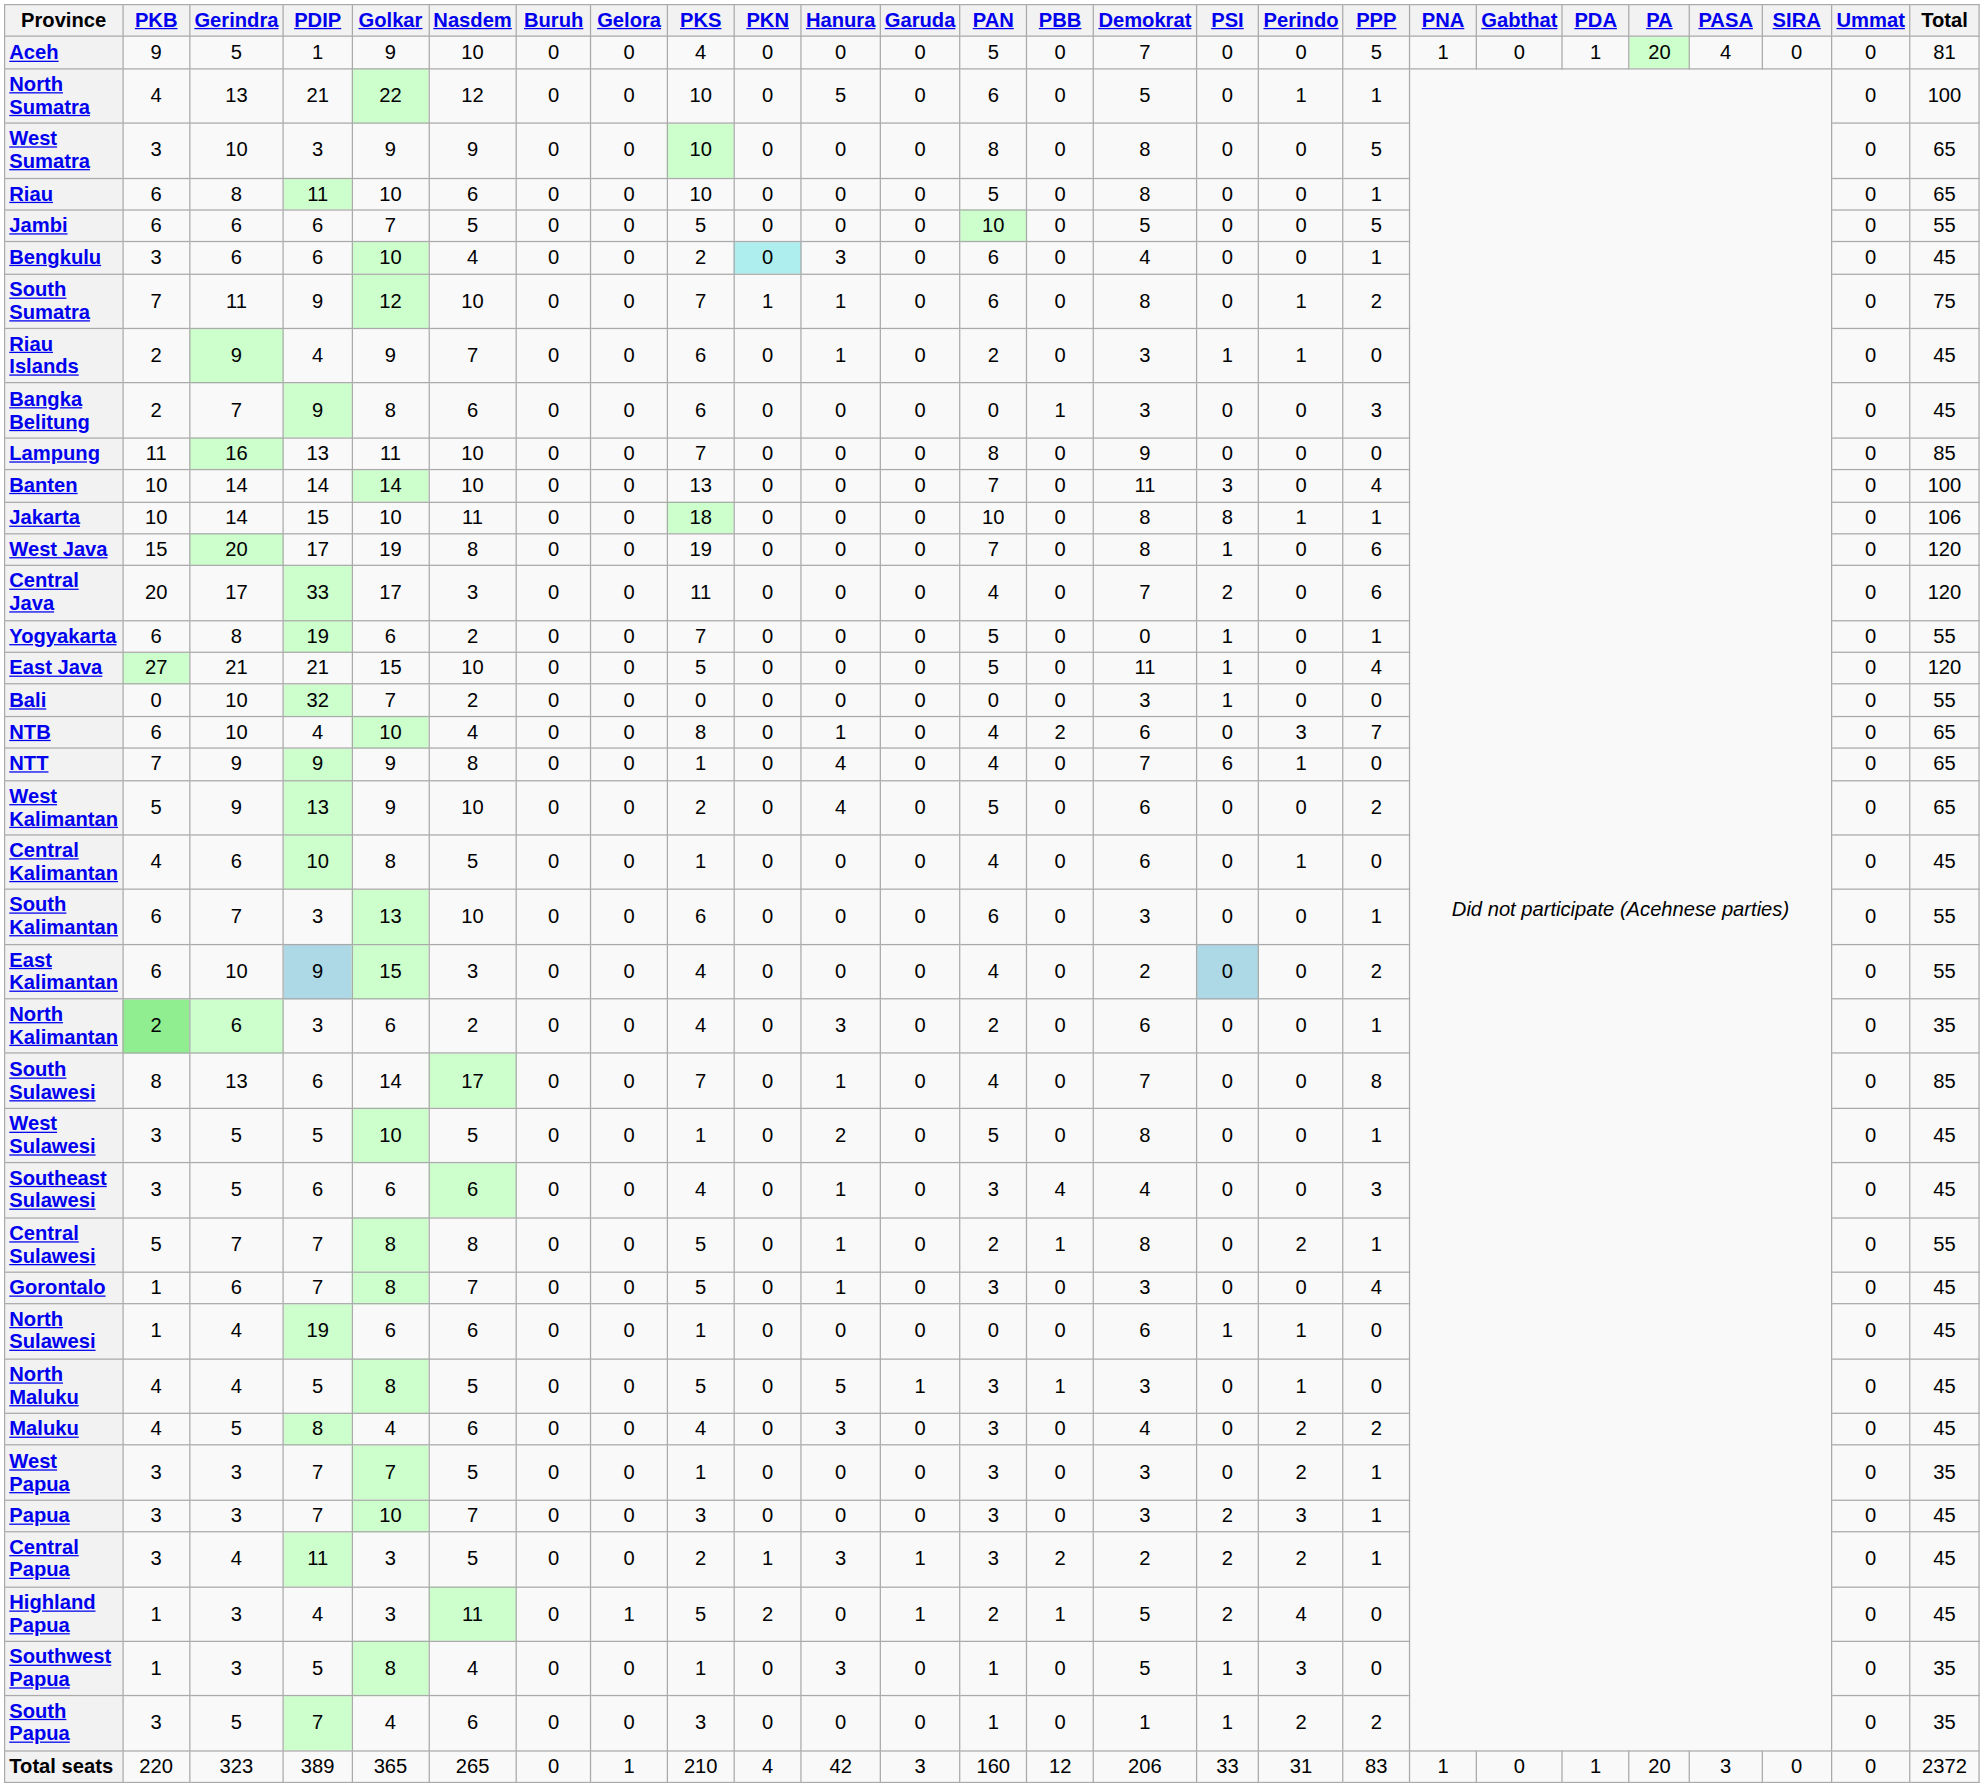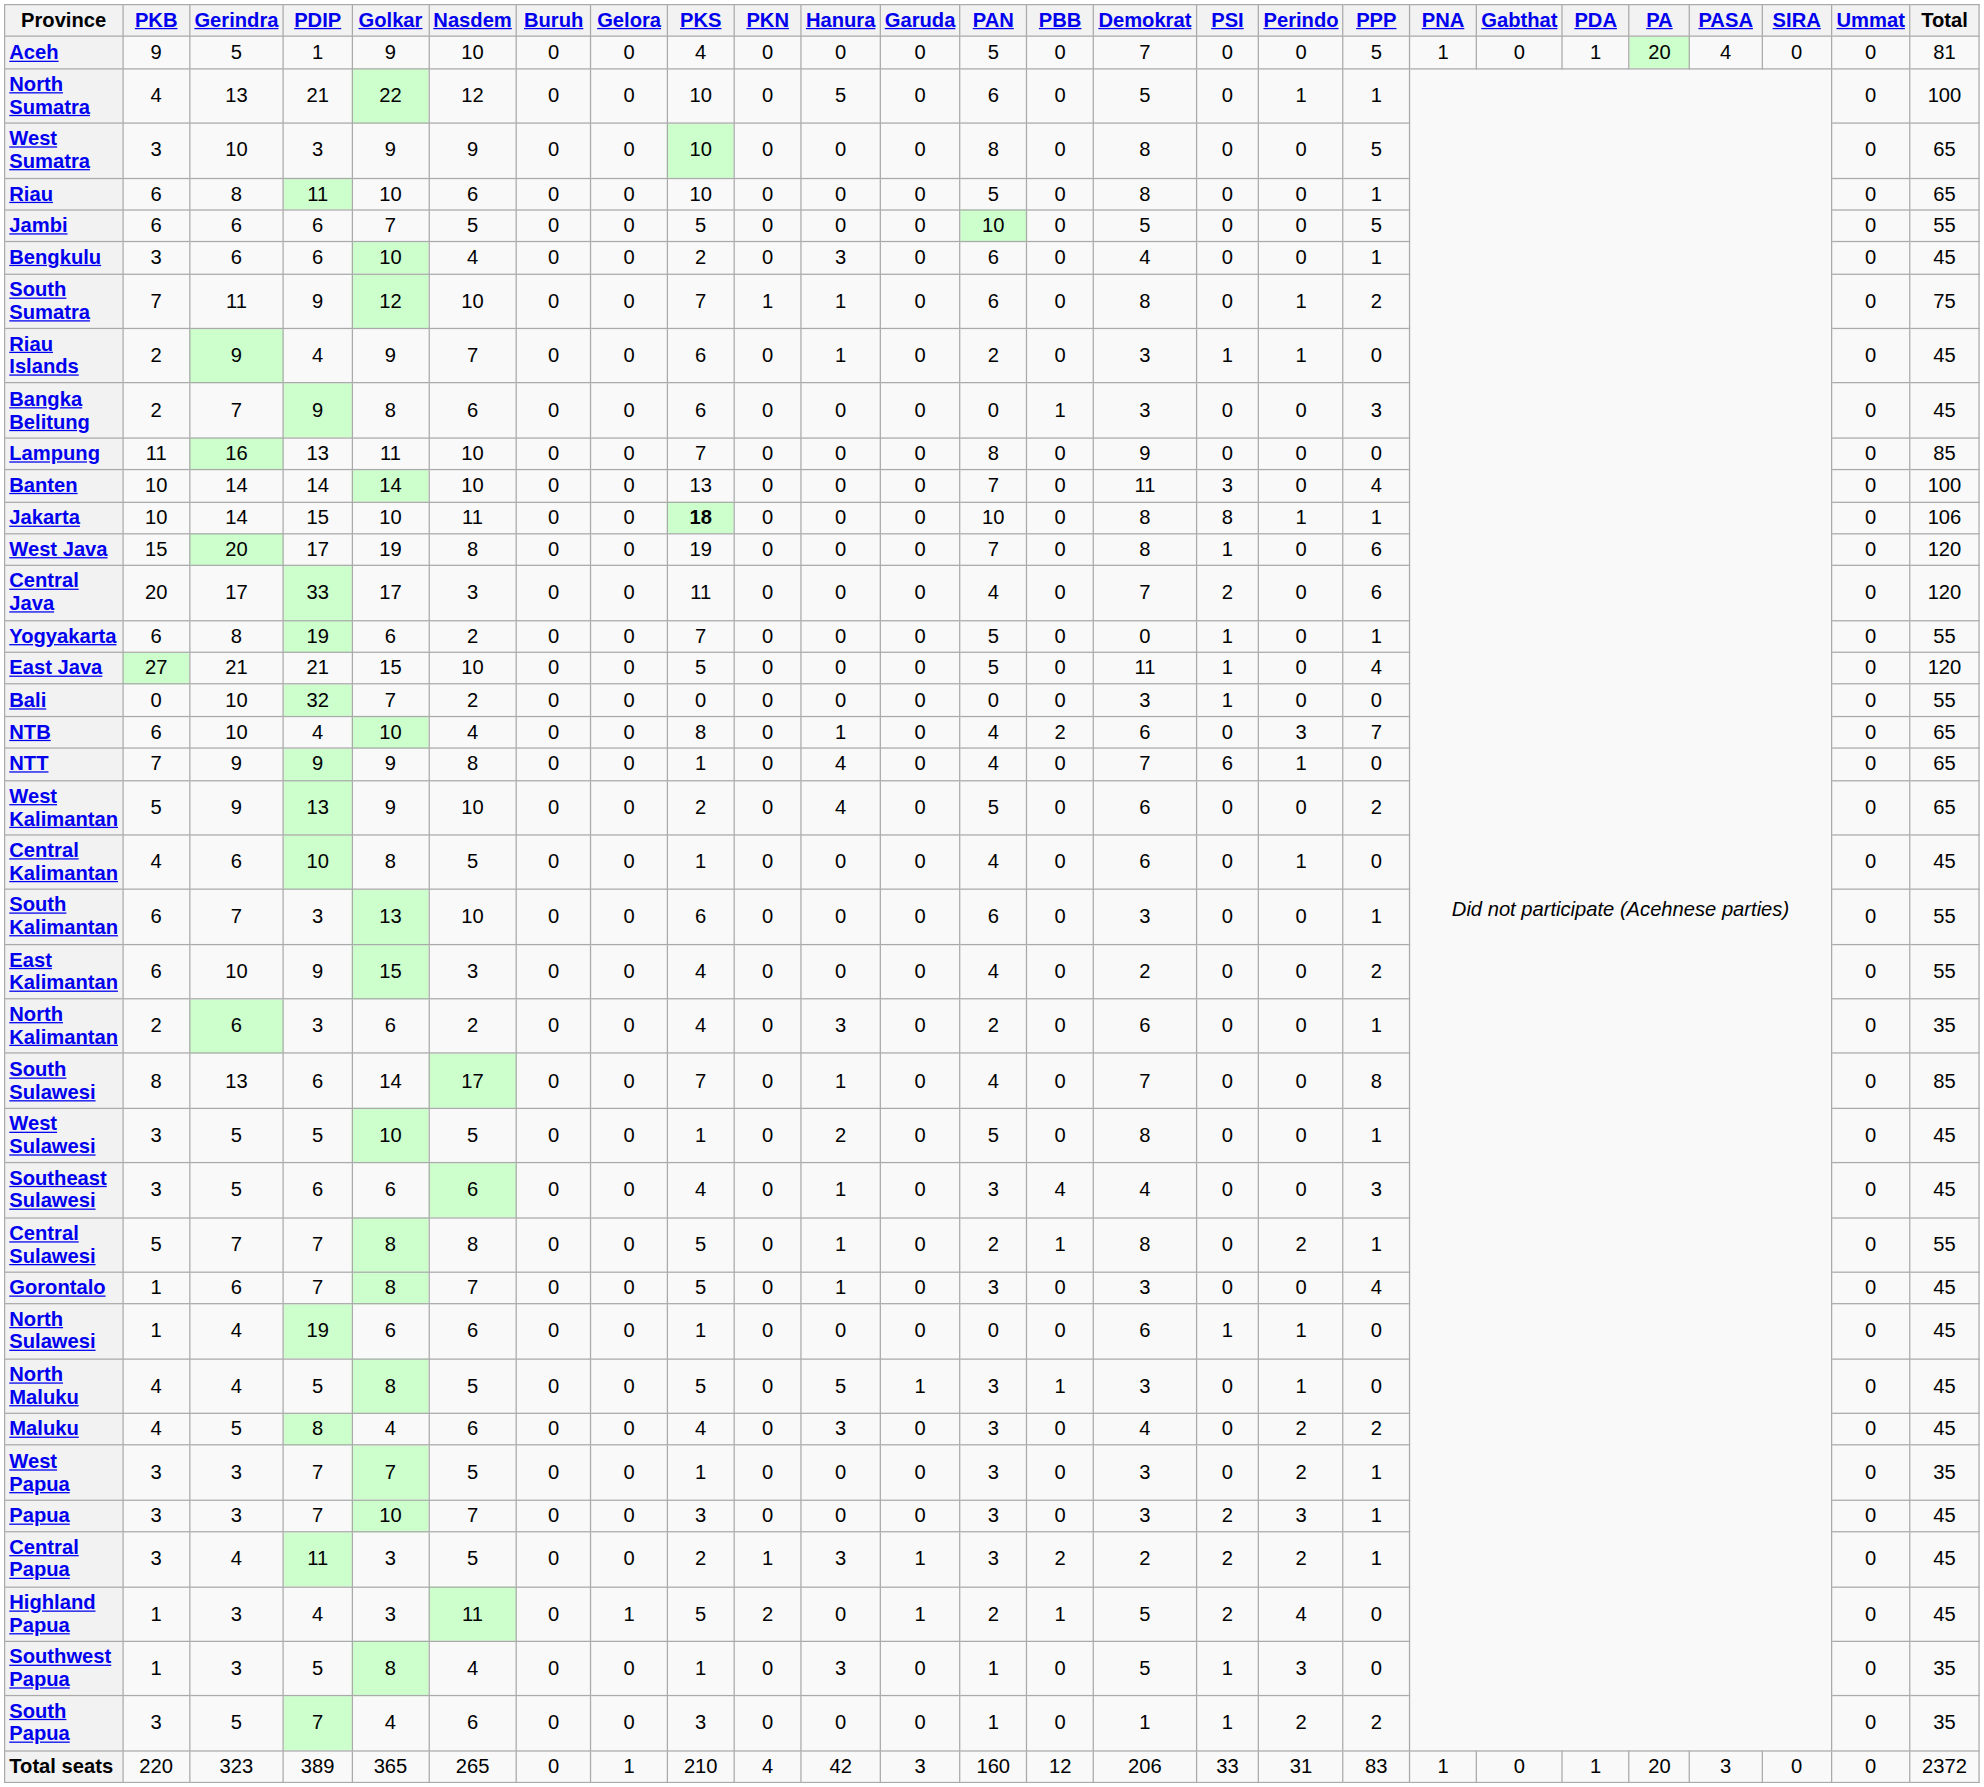Bengkulu | PKN: paleturquoise background -> no background
Jakarta | PKS: normal -> bold
East Kalimantan | PDIP: lightblue background -> no background
East Kalimantan | PSI: lightblue background -> no background
North Kalimantan | PKB: lightgreen background -> no background
